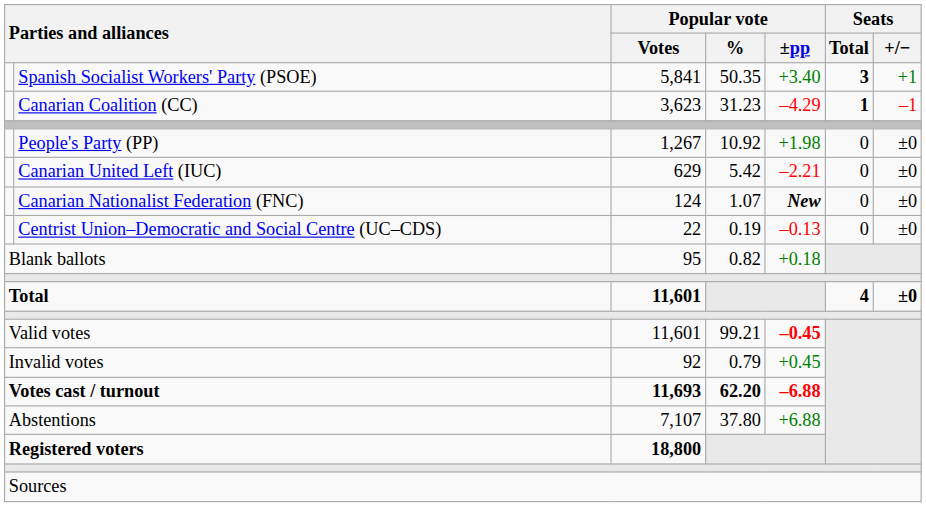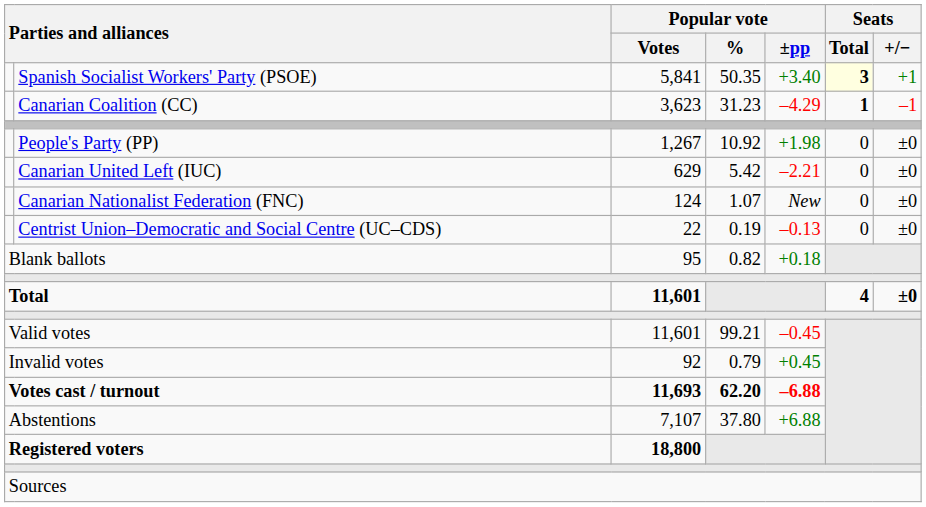Spanish Socialist Workers' Party (PSOE) | Seats / Total: no background -> lightyellow background
Canarian Nationalist Federation (FNC) | Popular vote / ±pp: bold -> normal
Valid votes | Popular vote / ±pp: bold -> normal
